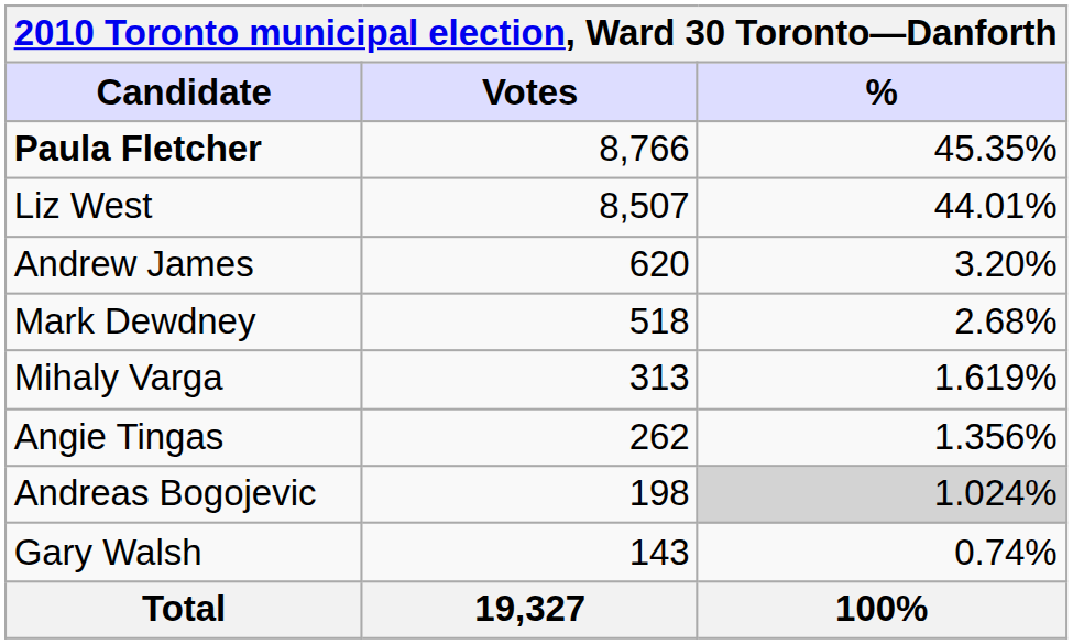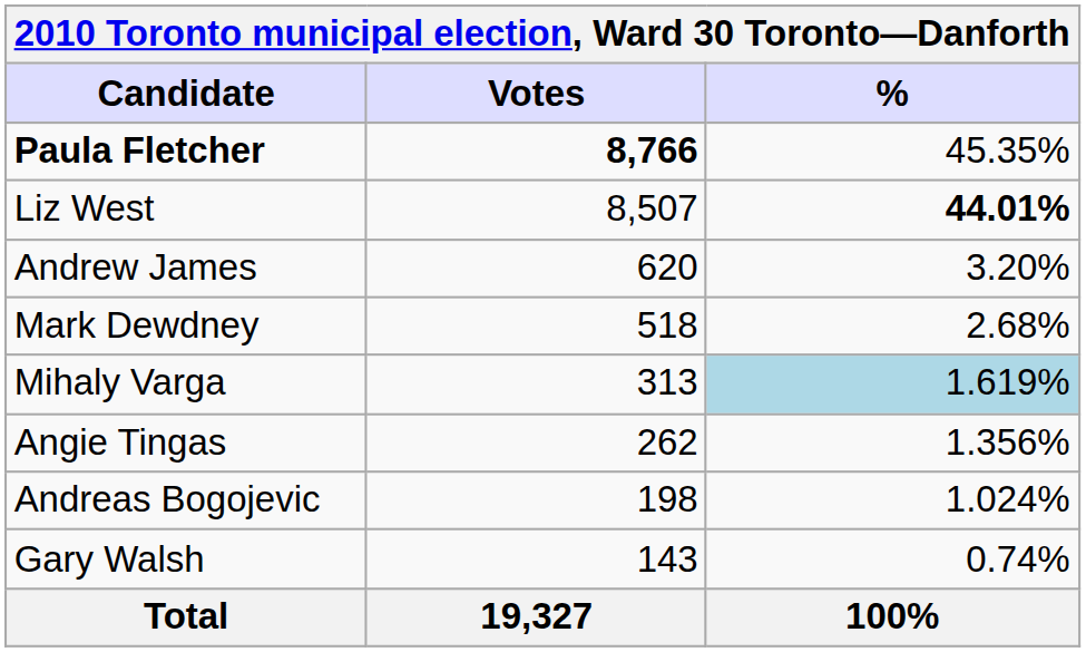Paula Fletcher | Votes: normal -> bold
Liz West | %: normal -> bold
Mihaly Varga | %: no background -> lightblue background
Andreas Bogojevic | %: lightgrey background -> no background
